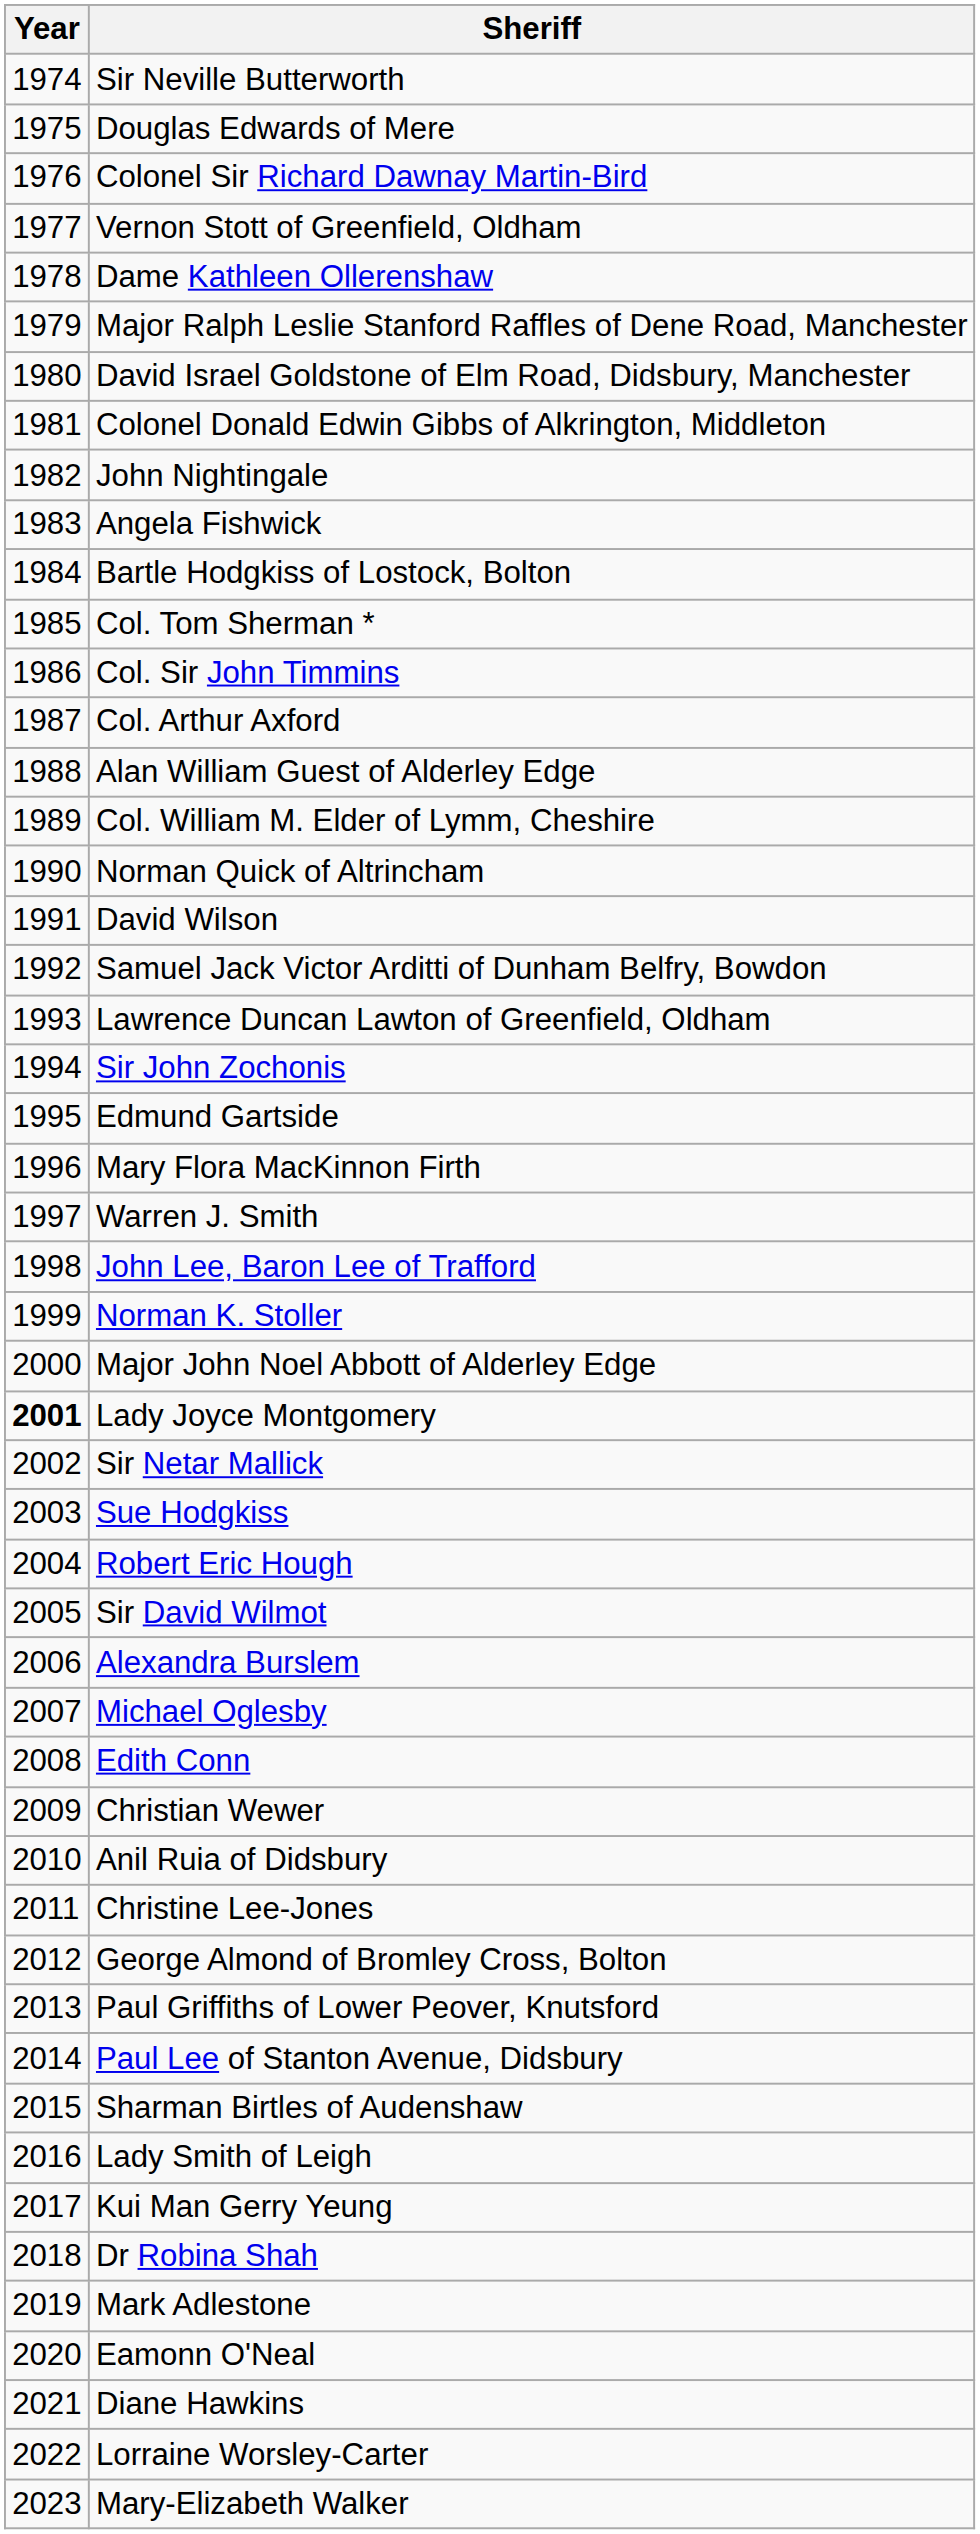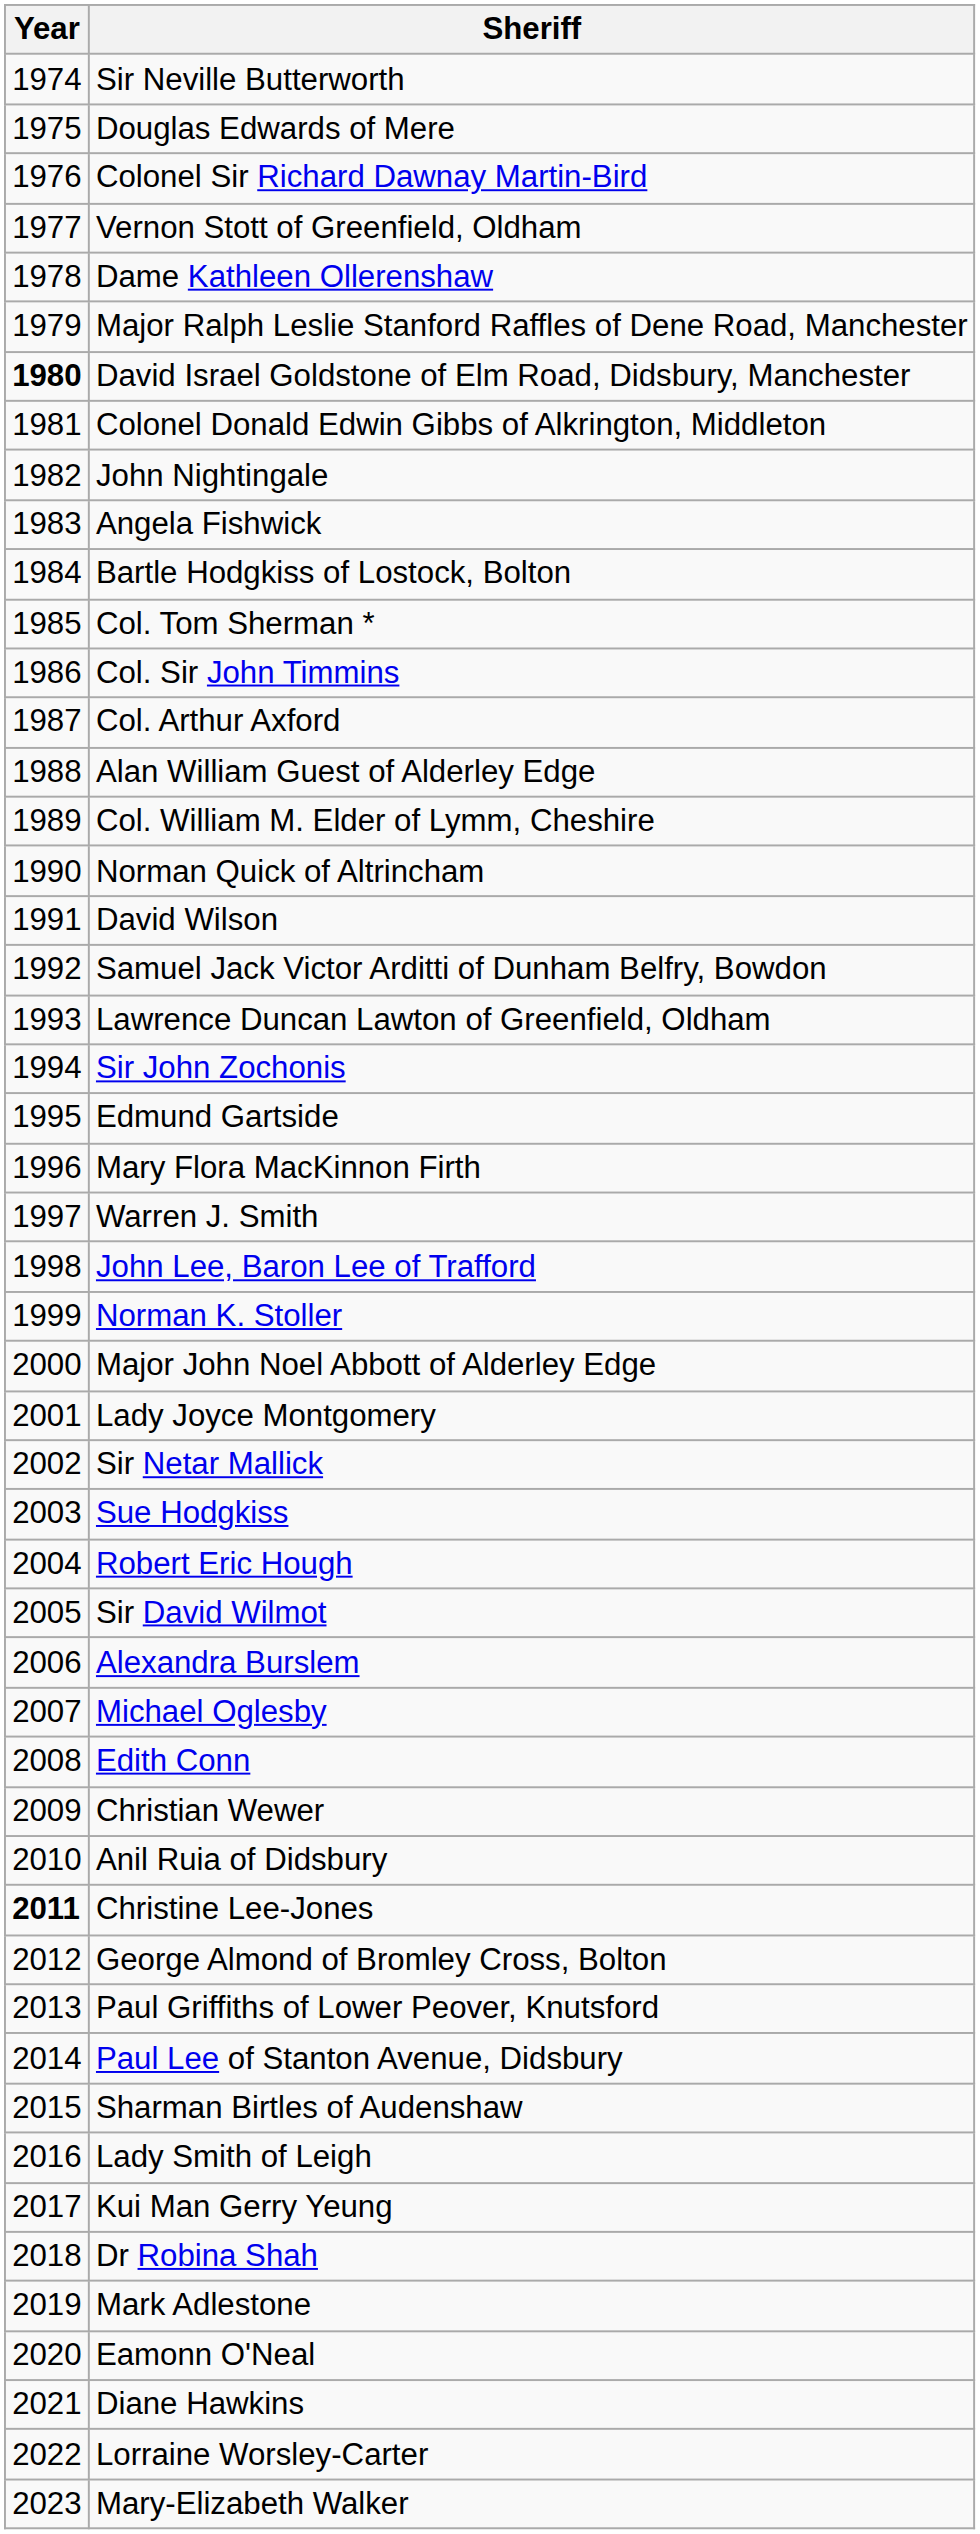David Israel Goldstone of Elm Road, Didsbury, Manchester | Year: normal -> bold
Lady Joyce Montgomery | Year: bold -> normal
Christine Lee-Jones | Year: normal -> bold
